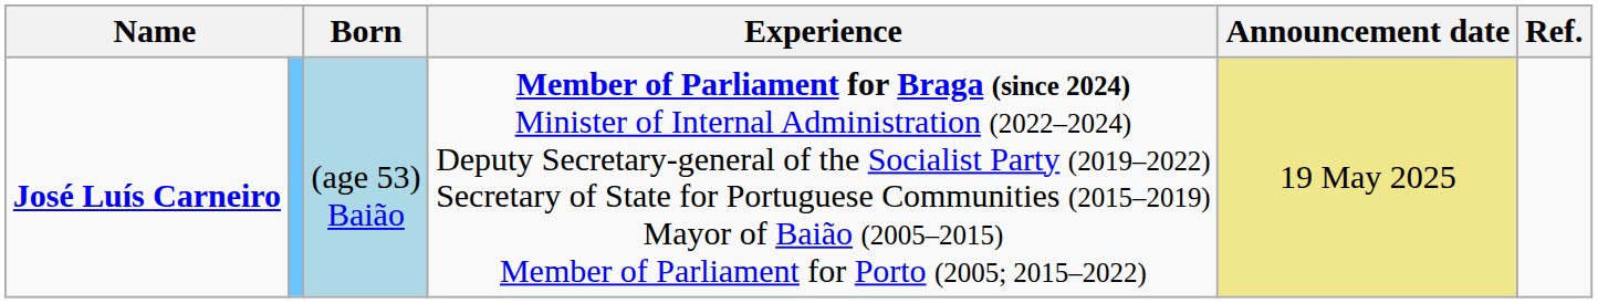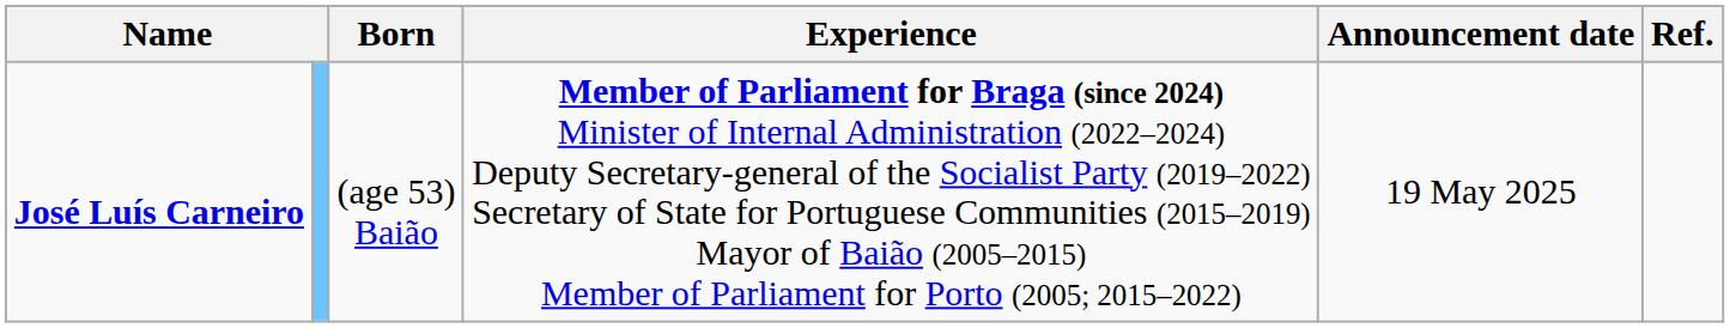José Luís Carneiro | Born: lightblue background -> no background
José Luís Carneiro | Announcement date: khaki background -> no background
